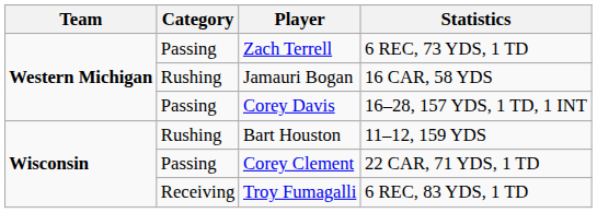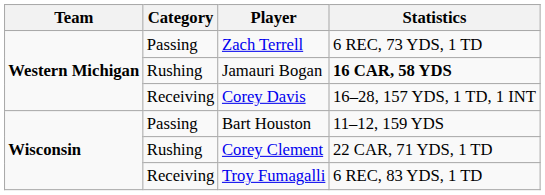Jamauri Bogan | Statistics: normal -> bold
Corey Davis | Category: Passing -> Receiving
Bart Houston | Category: Rushing -> Passing
Corey Clement | Category: Passing -> Rushing
